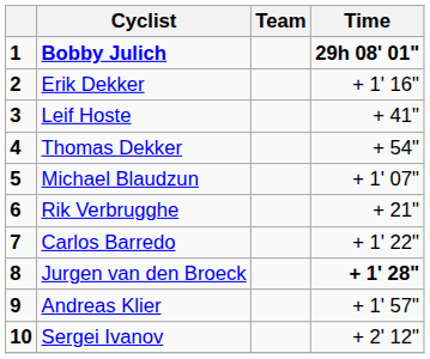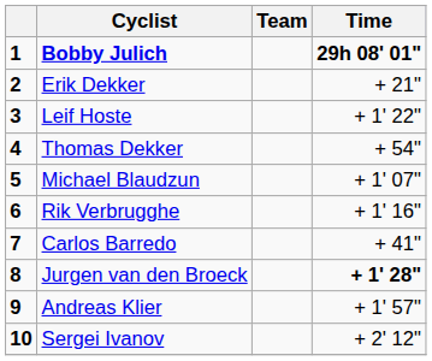Erik Dekker | Time: + 1' 16" -> + 21"
Leif Hoste | Time: + 41" -> + 1' 22"
Rik Verbrugghe | Time: + 21" -> + 1' 16"
Carlos Barredo | Time: + 1' 22" -> + 41"
